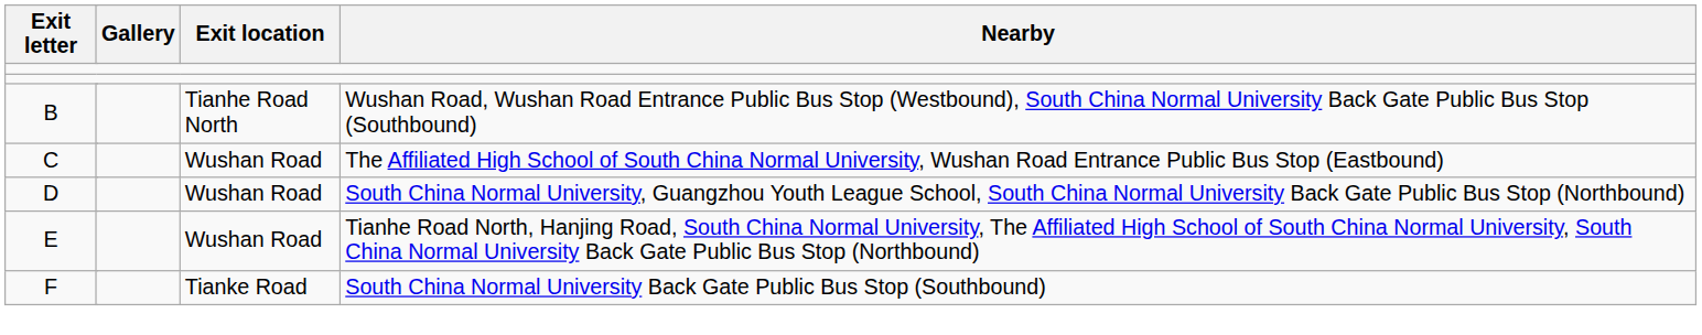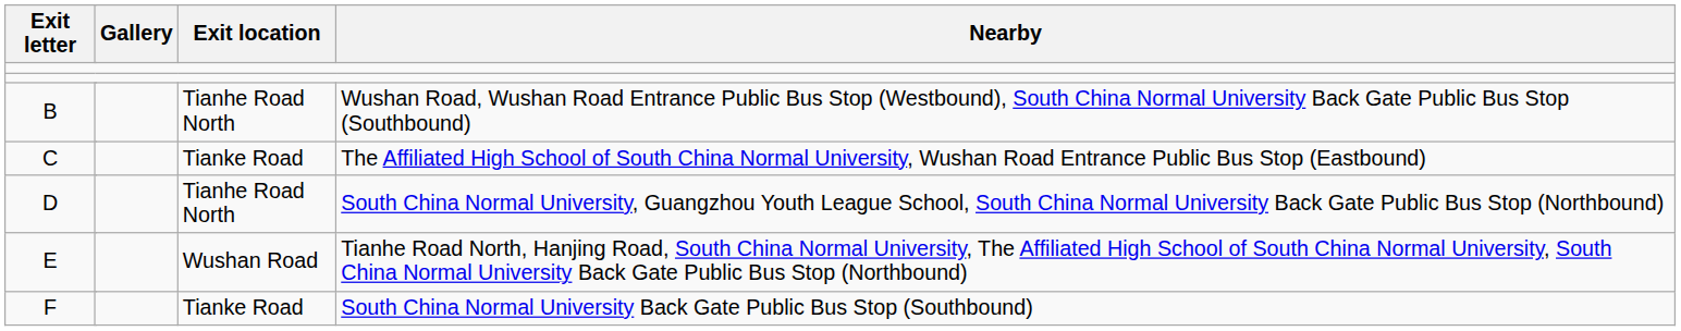C | Exit location: Wushan Road -> Tianke Road
D | Exit location: Wushan Road -> Tianhe Road North
